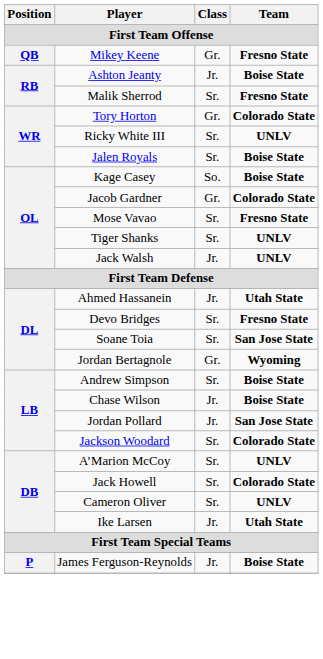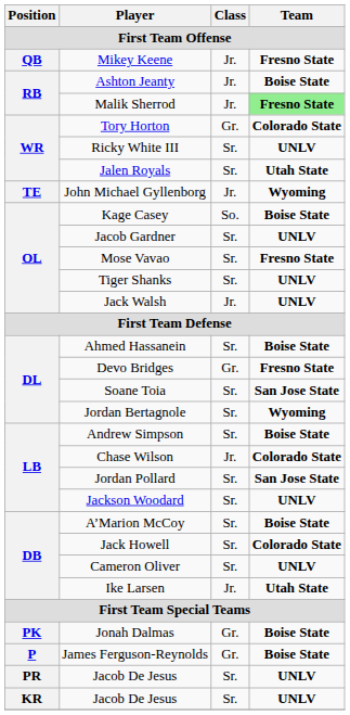Mikey Keene | Class: Gr. -> Jr.
Malik Sherrod | Class: Sr. -> Jr.
Malik Sherrod | Team: no background -> lightgreen background
Jalen Royals | Team: Boise State -> Utah State
+ row: TE | John Michael Gyllenborg | Jr. | Wyoming
Jacob Gardner | Class: Gr. -> Sr.
Jacob Gardner | Team: Colorado State -> UNLV
Ahmed Hassanein | Class: Jr. -> Sr.
Ahmed Hassanein | Team: Utah State -> Boise State
Devo Bridges | Class: Sr. -> Gr.
Jordan Bertagnole | Class: Gr. -> Sr.
Chase Wilson | Team: Boise State -> Colorado State
Jordan Pollard | Class: Jr. -> Sr.
Jackson Woodard | Team: Colorado State -> UNLV
A’Marion McCoy | Team: UNLV -> Boise State
+ row: PK | Jonah Dalmas | Gr. | Boise State
James Ferguson-Reynolds | Class: Jr. -> Gr.
+ row: PR | Jacob De Jesus | Sr. | UNLV
+ row: KR | Jacob De Jesus | Sr. | UNLV
